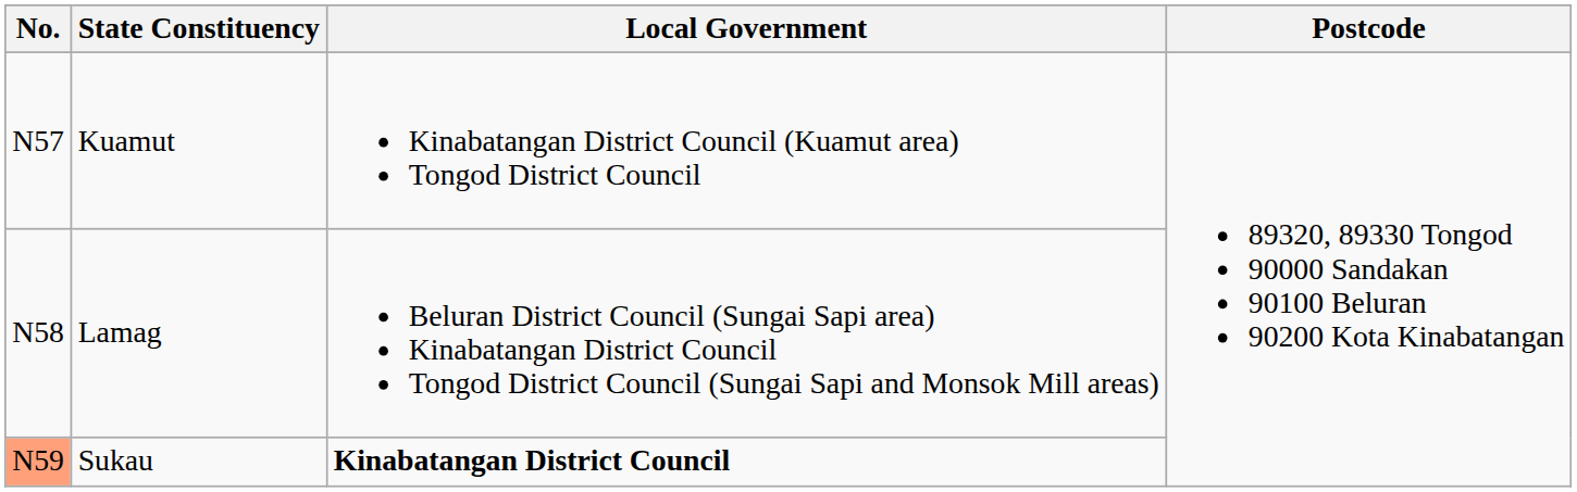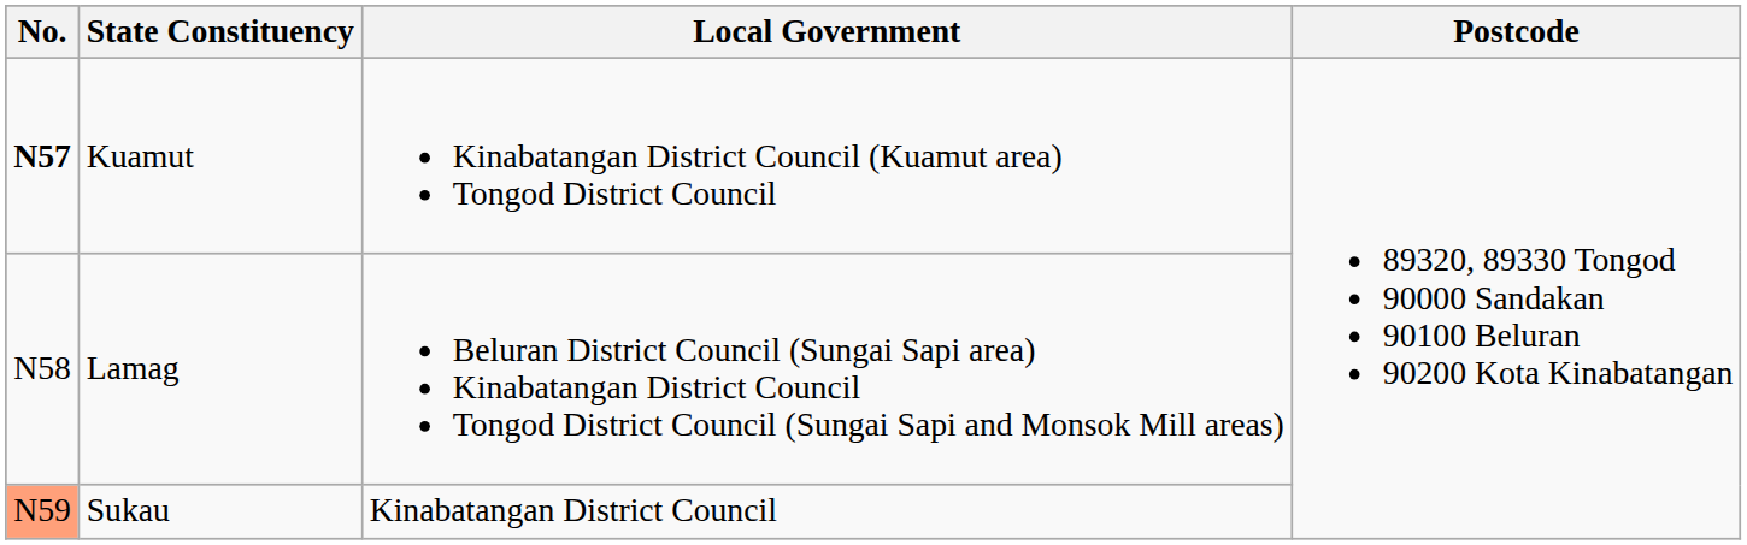Kuamut | No.: normal -> bold
Sukau | Local Government: bold -> normal
